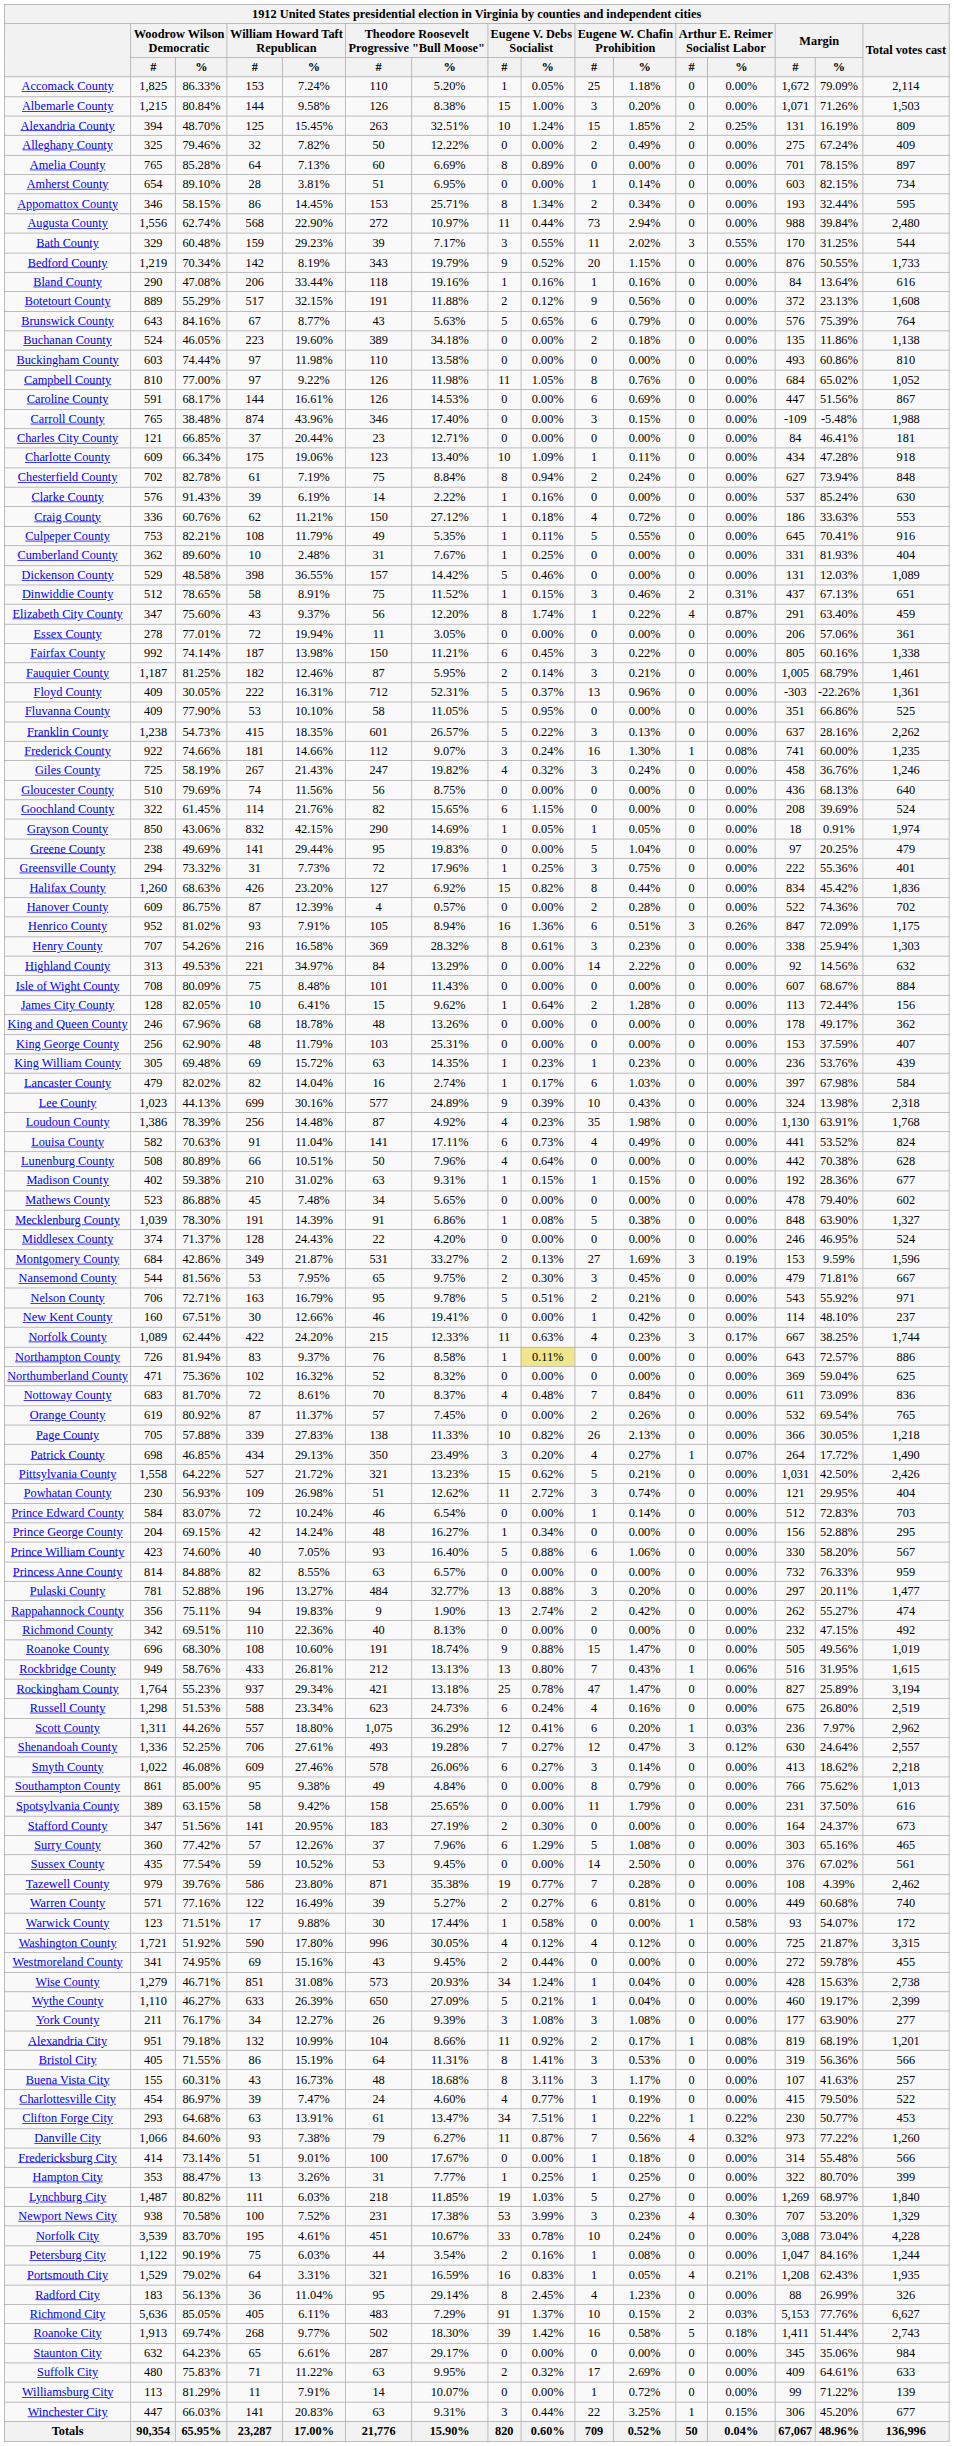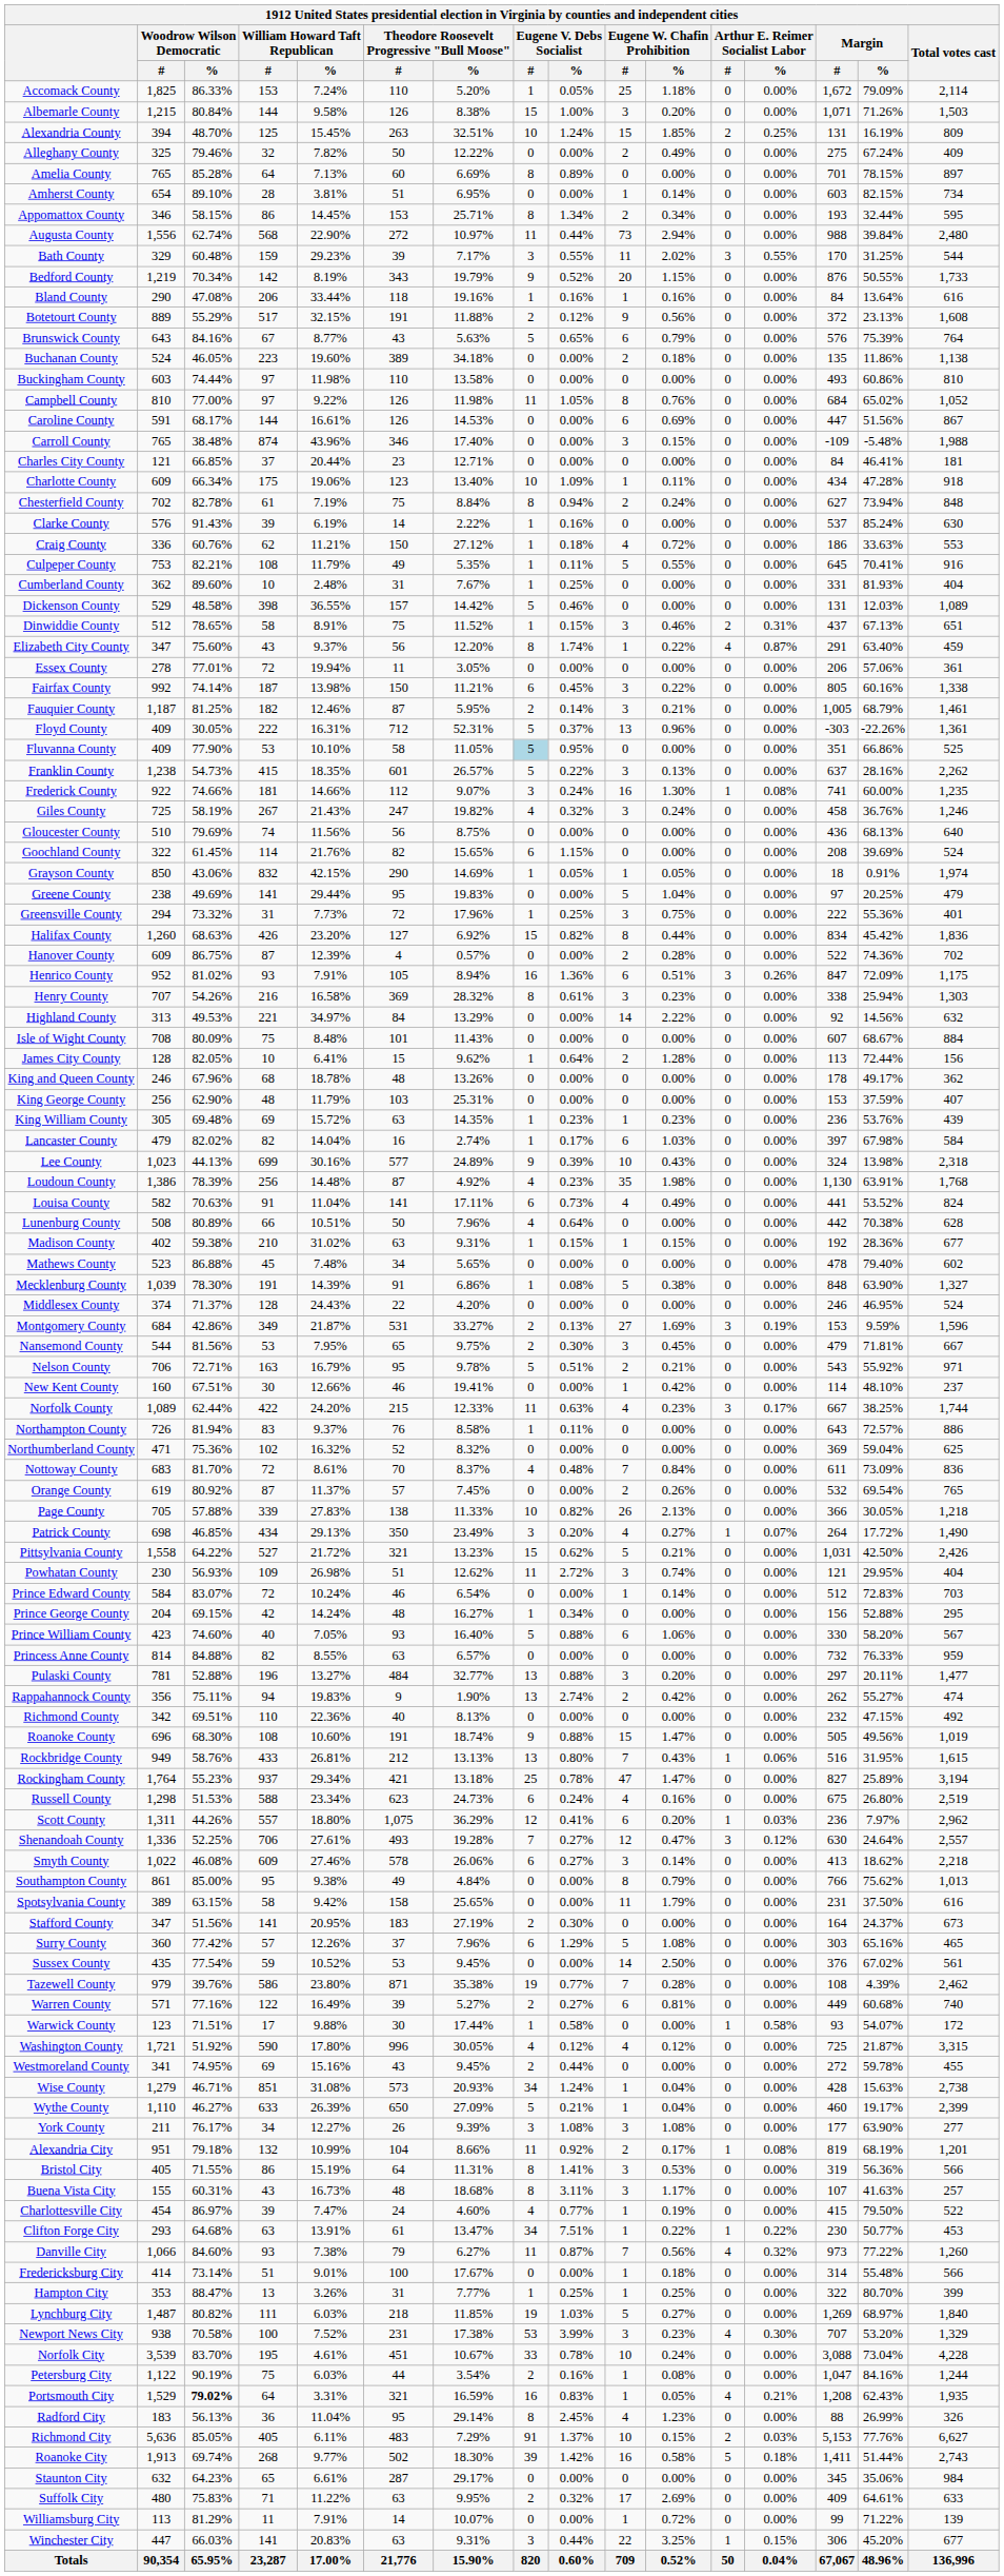Fluvanna County | Eugene V. Debs Socialist / #: no background -> lightblue background
Northampton County | Eugene V. Debs Socialist / %: khaki background -> no background
Portsmouth City | Woodrow Wilson Democratic / %: normal -> bold
